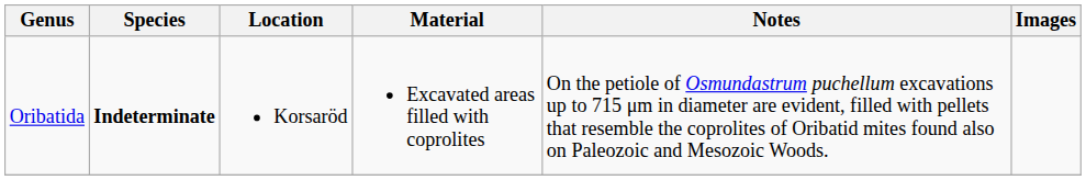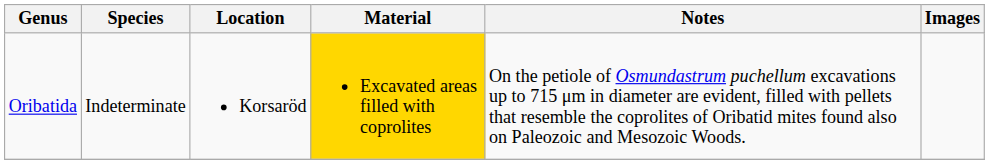Oribatida | Species: bold -> normal
Oribatida | Material: no background -> gold background
